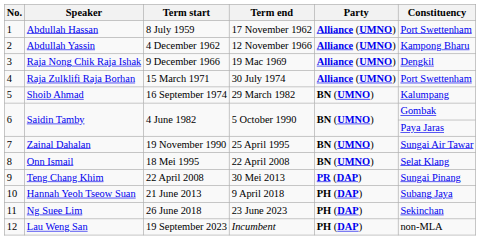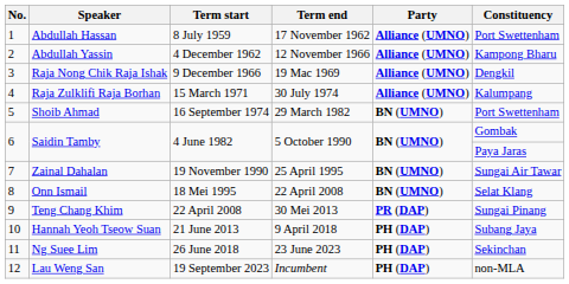Raja Zulklifi Raja Borhan | Constituency: Port Swettenham -> Kalumpang
Shoib Ahmad | Constituency: Kalumpang -> Port Swettenham
